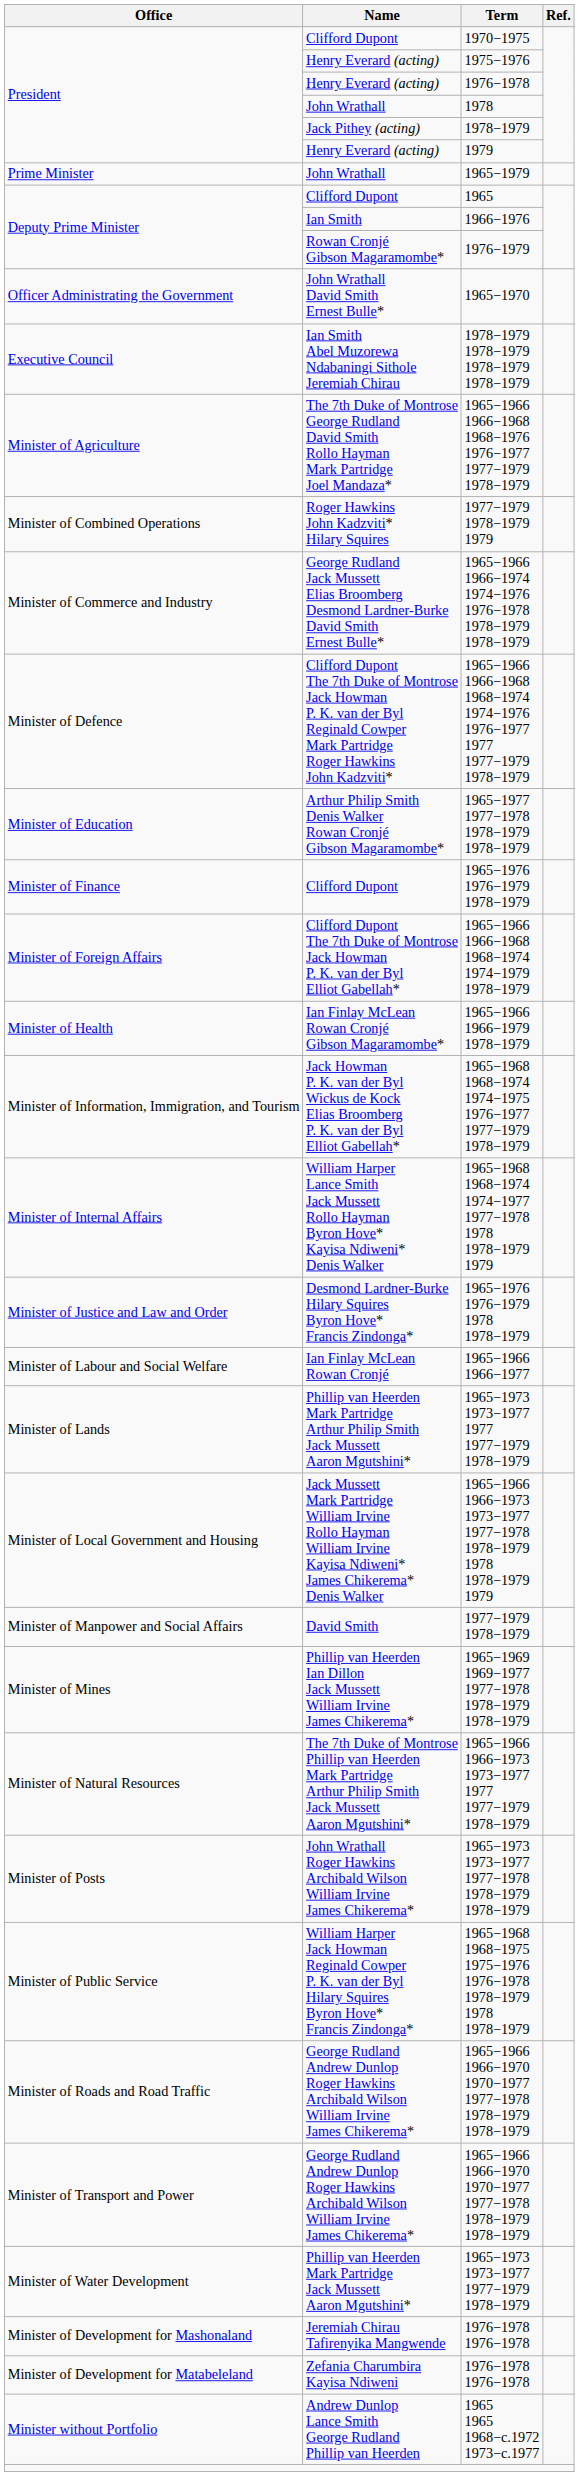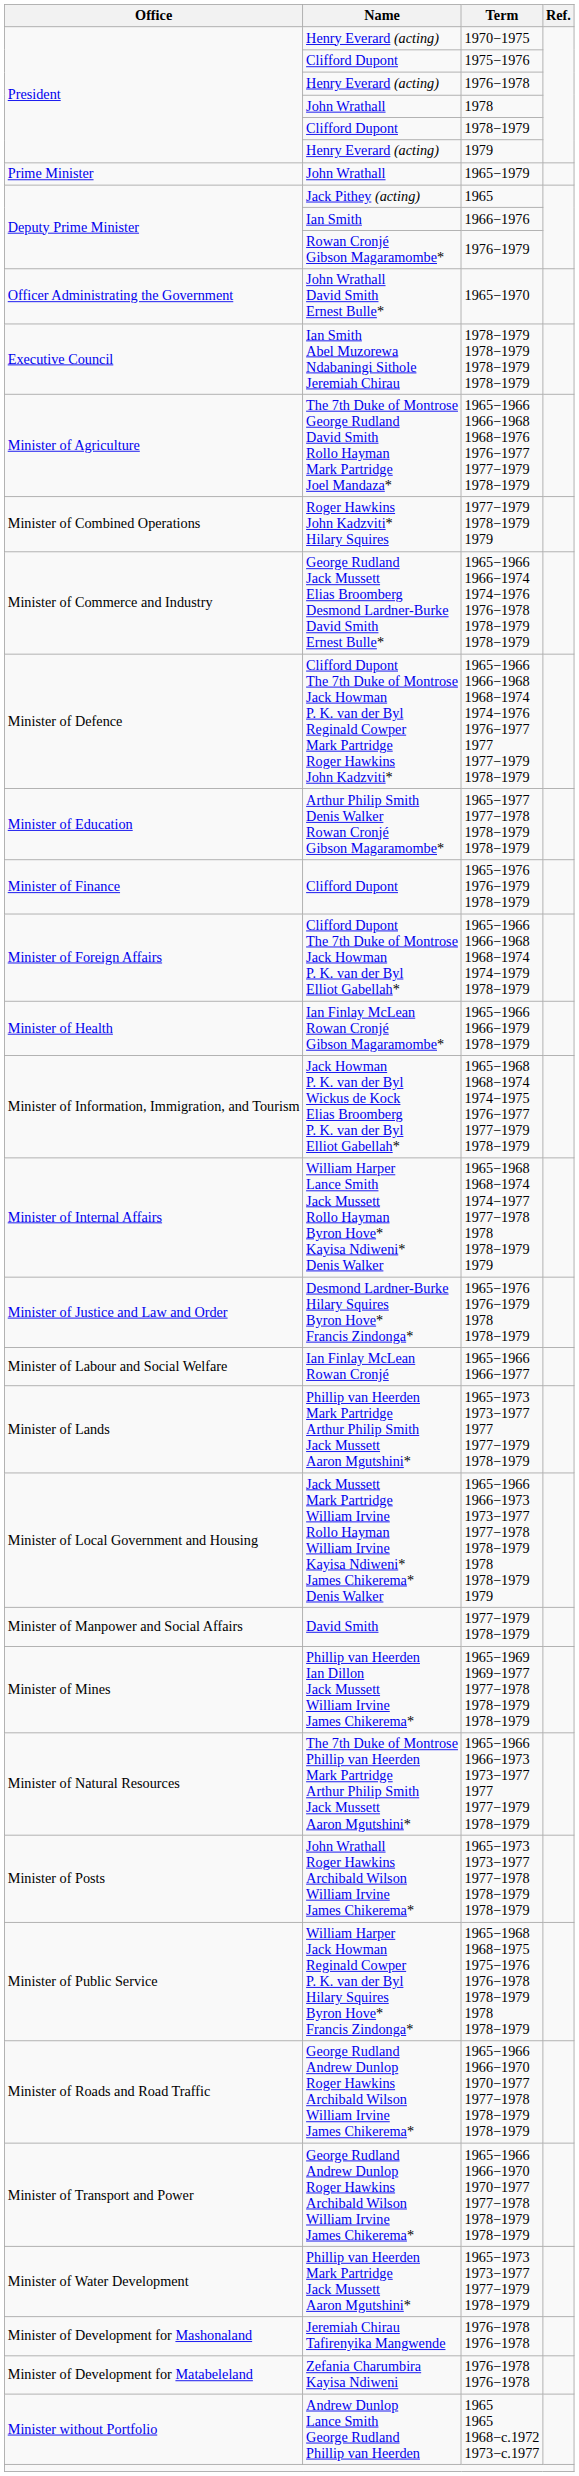1970−1975 | Name: Clifford Dupont -> Henry Everard (acting)
1975−1976 | Name: Henry Everard (acting) -> Clifford Dupont
1978−1979 | Name: Jack Pithey (acting) -> Clifford Dupont
1965 | Name: Clifford Dupont -> Jack Pithey (acting)
